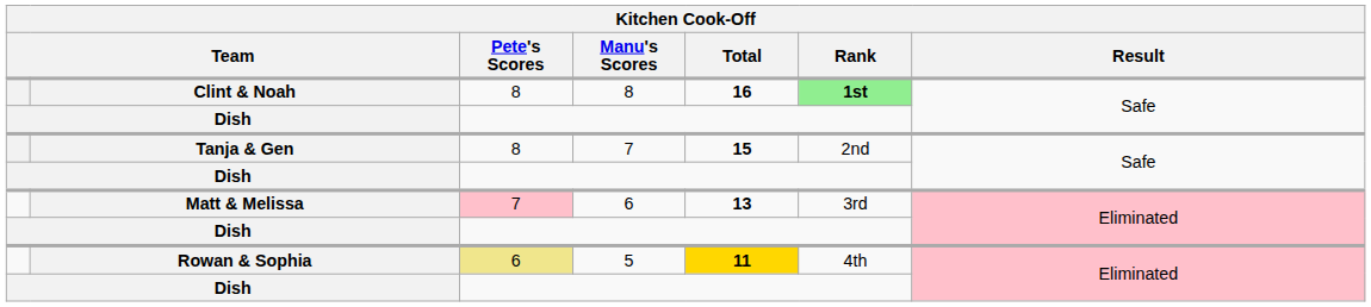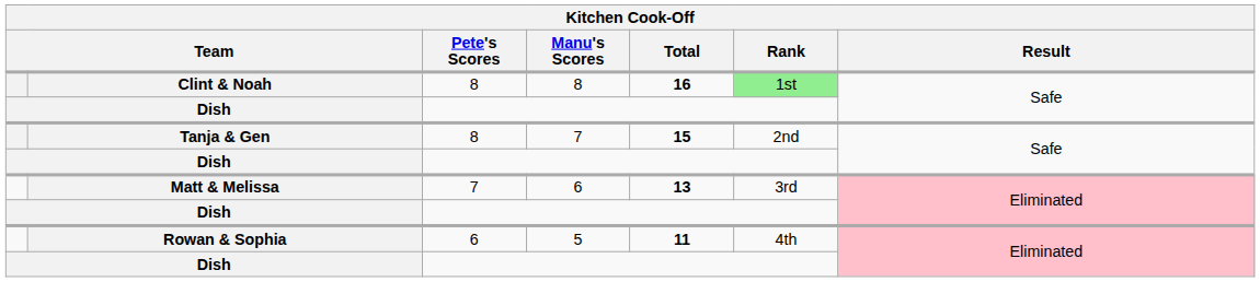Clint & Noah | Rank: bold -> normal
Matt & Melissa | Pete's Scores: pink background -> no background
Rowan & Sophia | Pete's Scores: khaki background -> no background
Rowan & Sophia | Total: gold background -> no background
